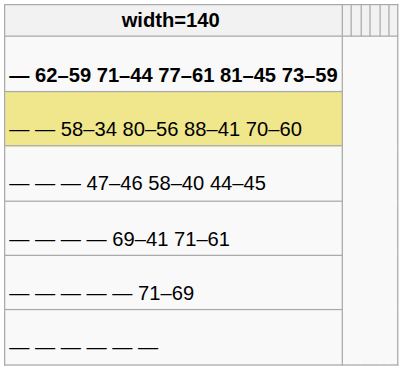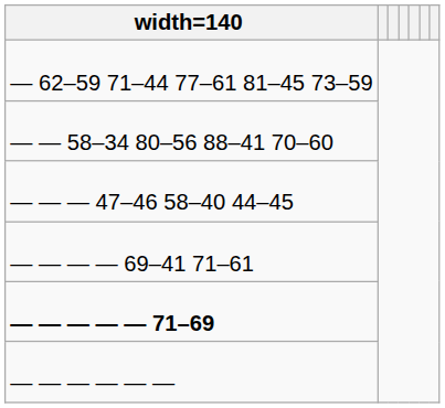— 62–59 71–44 77–61 81–45 73–59 | width=140: bold -> normal
— — 58–34 80–56 88–41 70–60 | width=140: khaki background -> no background
— — — — — 71–69 | width=140: normal -> bold
